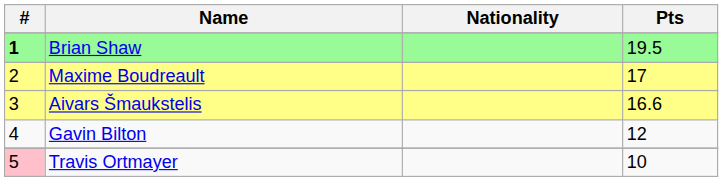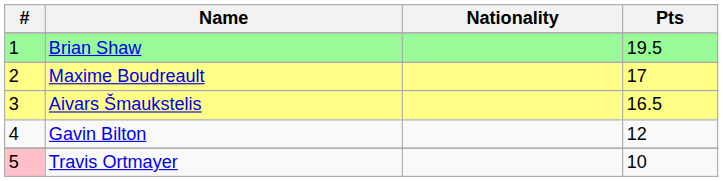Brian Shaw | #: bold -> normal
Aivars Šmaukstelis | Pts: 16.6 -> 16.5
